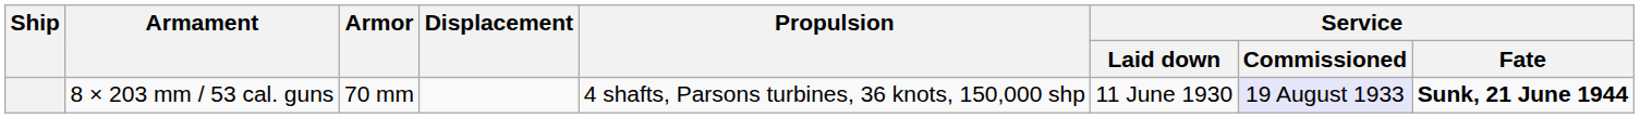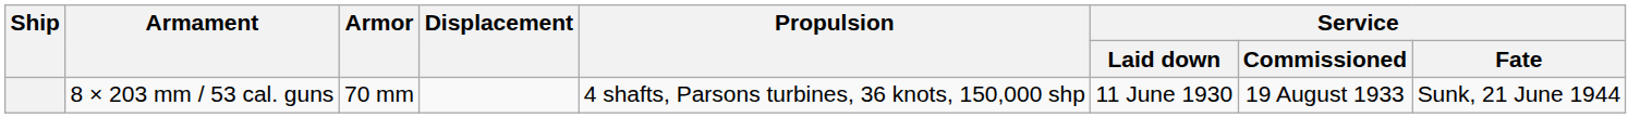8 × 203 mm / 53 cal. guns | Service / Commissioned: lavender background -> no background
8 × 203 mm / 53 cal. guns | Service / Fate: bold -> normal
